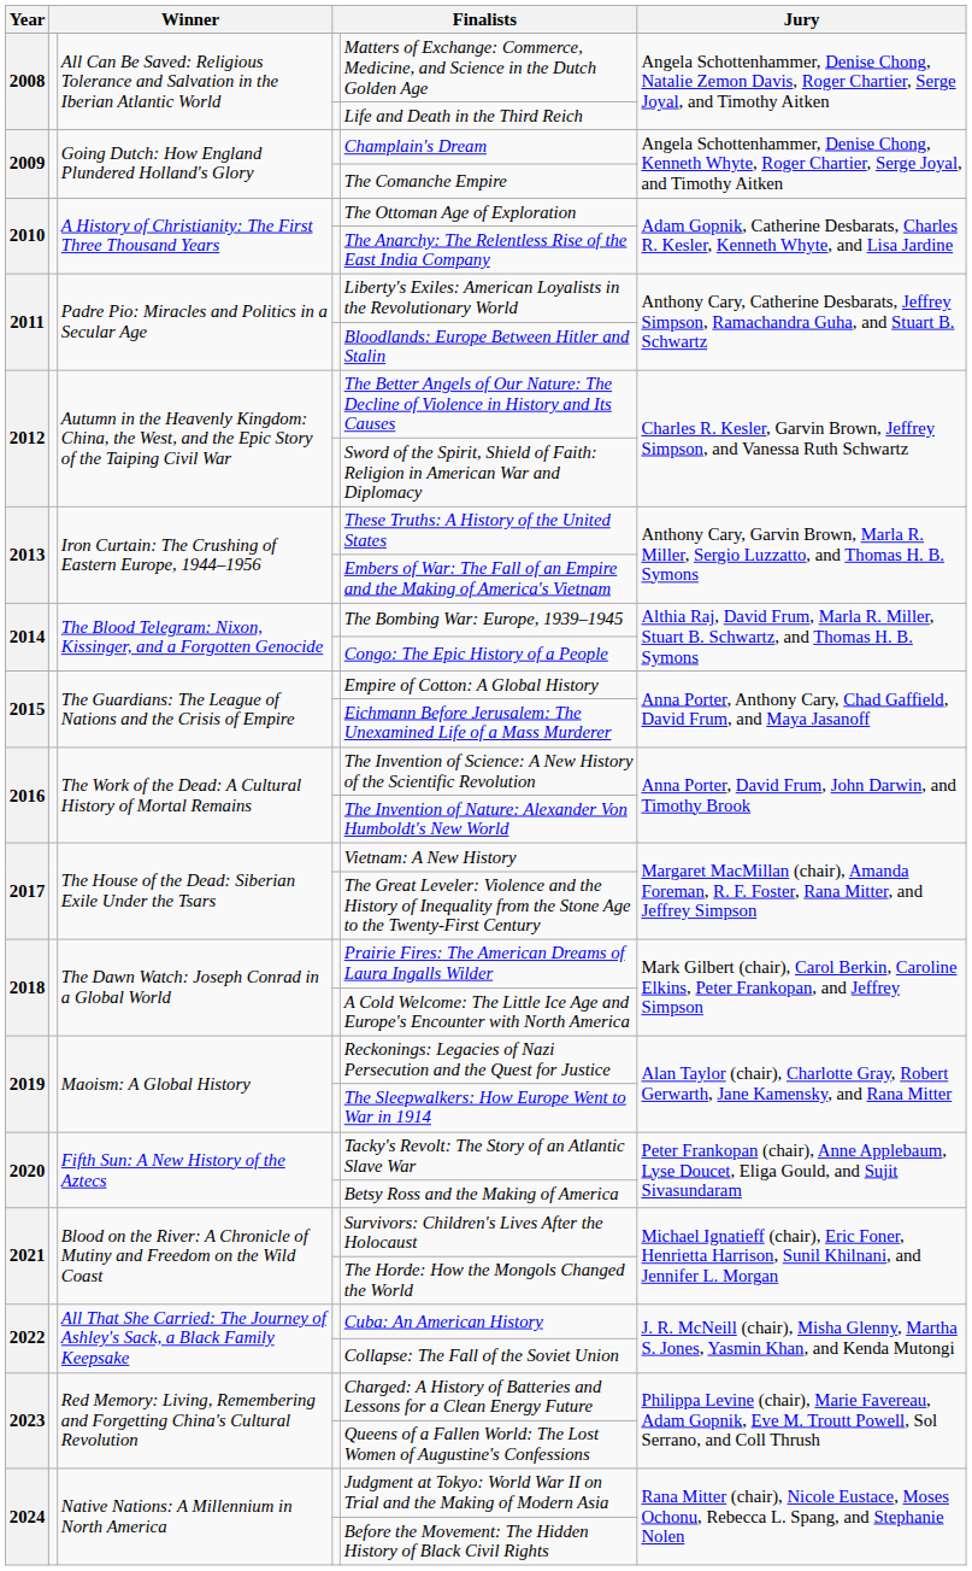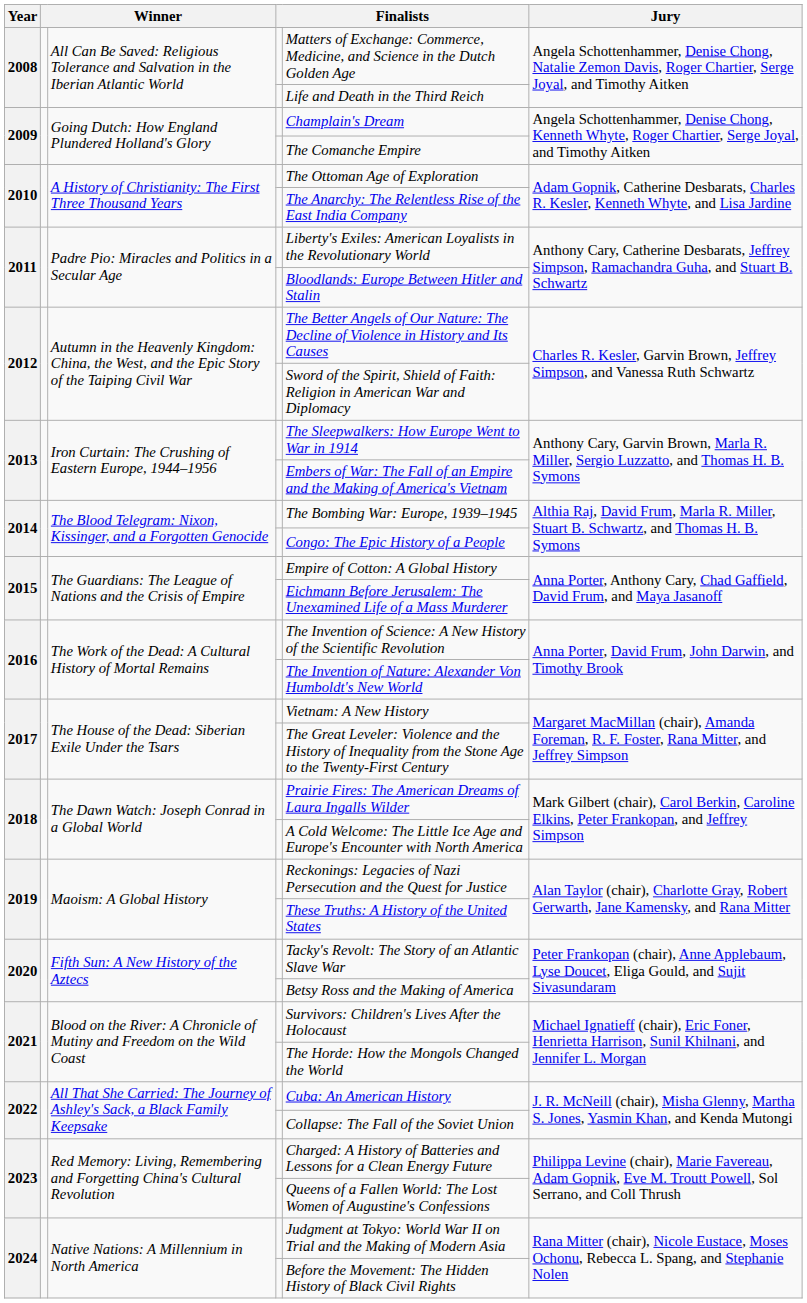row 12 | column 5: These Truths: A History of the United States -> The Sleepwalkers: How Europe Went to War in 1914
row 25 | column 5: The Sleepwalkers: How Europe Went to War in 1914 -> These Truths: A History of the United States
